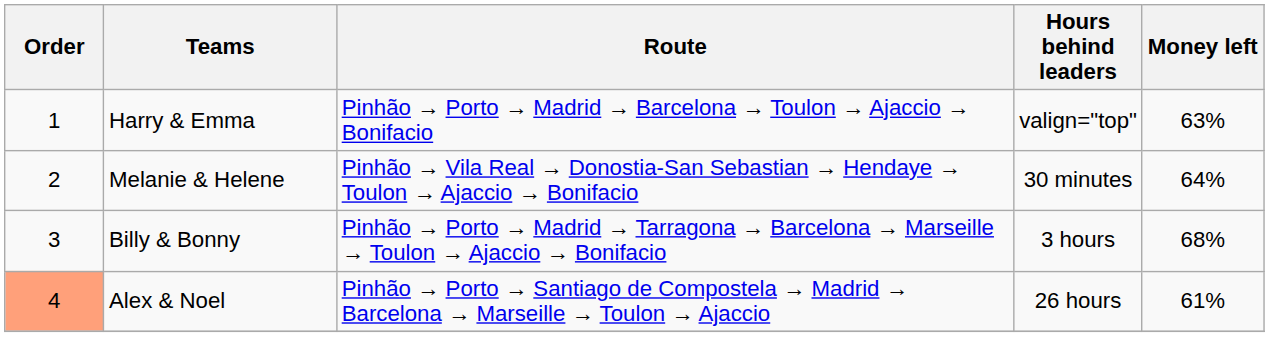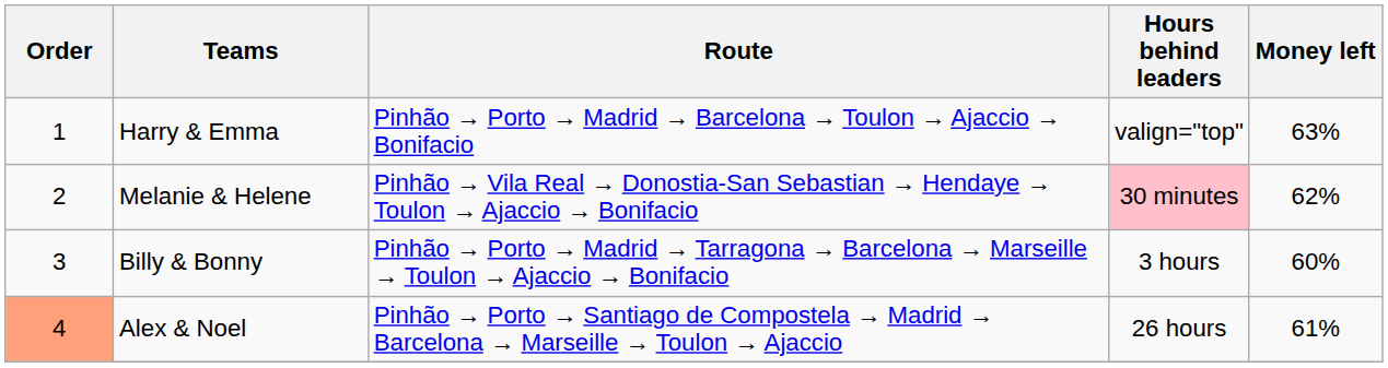Melanie & Helene | Hours behind leaders: no background -> pink background
Melanie & Helene | Money left: 64% -> 62%
Billy & Bonny | Money left: 68% -> 60%
